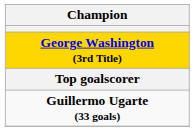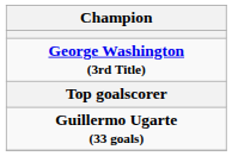row 3 | column 1: gold background -> no background
